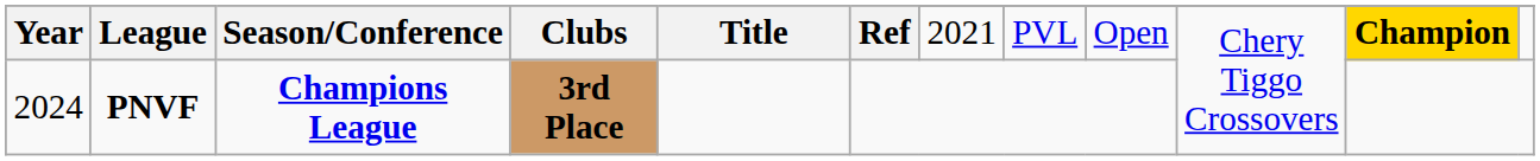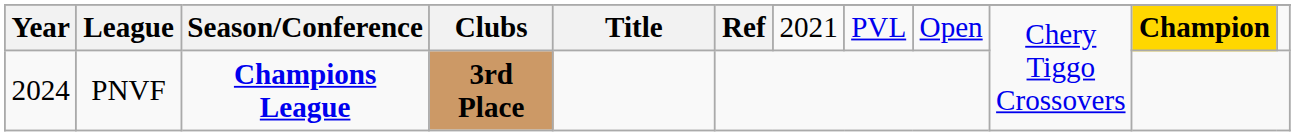2024 | League: bold -> normal
